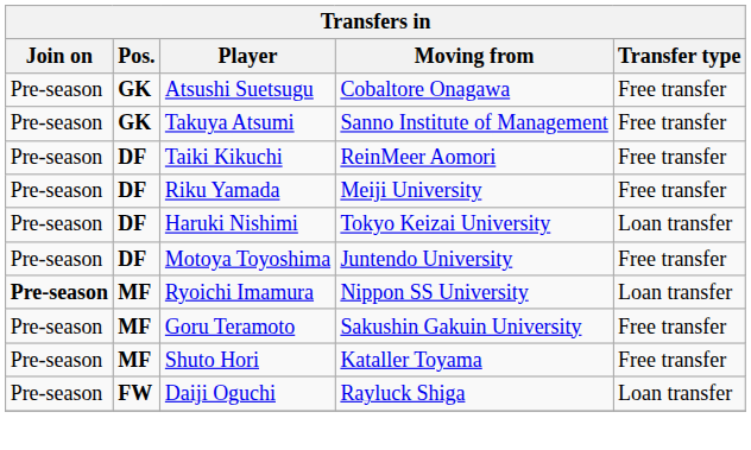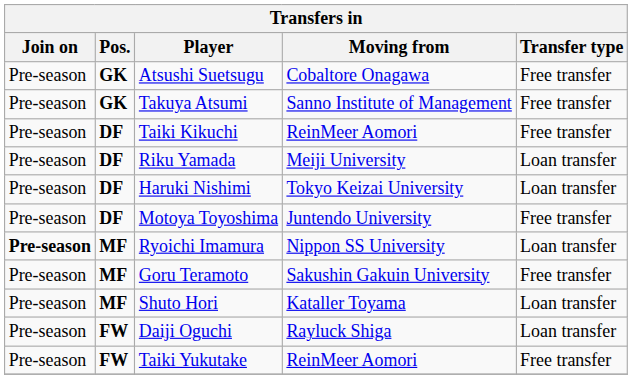Riku Yamada | Transfer type: Free transfer -> Loan transfer
Shuto Hori | Transfer type: Free transfer -> Loan transfer
+ row: Pre-season | FW | Taiki Yukutake | ReinMeer Aomori | Free transfer
